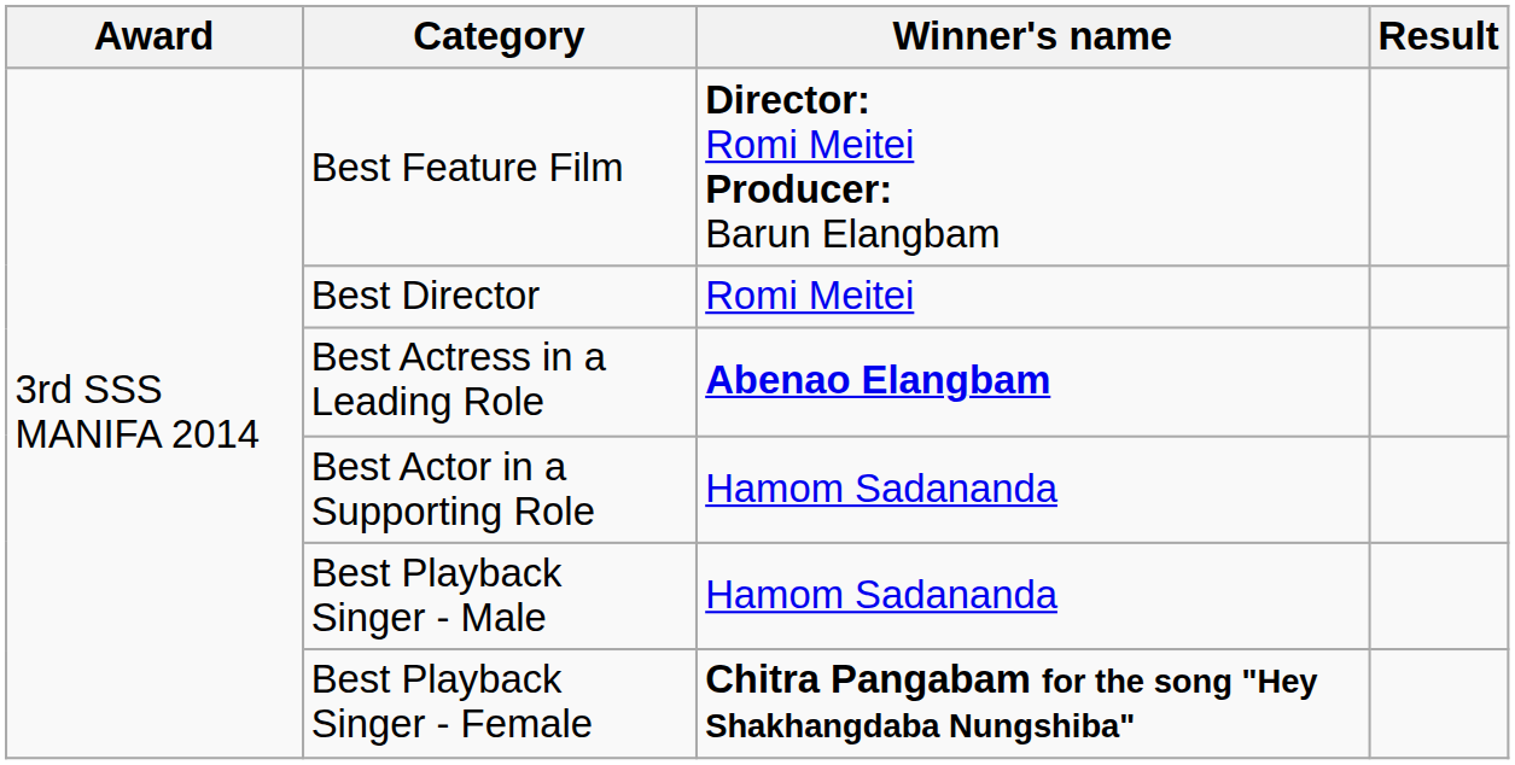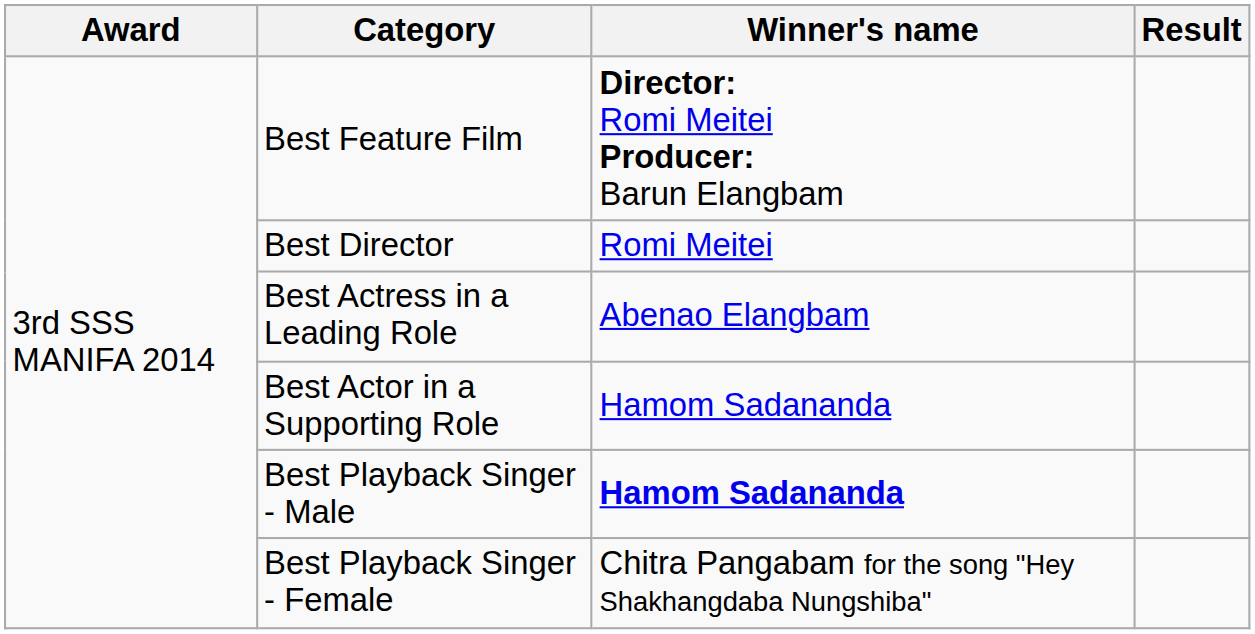Best Actress in a Leading Role | Winner's name: bold -> normal
Best Playback Singer - Male | Winner's name: normal -> bold
Best Playback Singer - Female | Winner's name: bold -> normal
